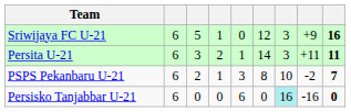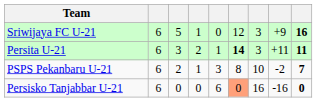Persita U-21 | column 6: normal -> bold
Persisko Tanjabbar U-21 | column 6: no background -> lightsalmon background
Persisko Tanjabbar U-21 | column 7: paleturquoise background -> no background
